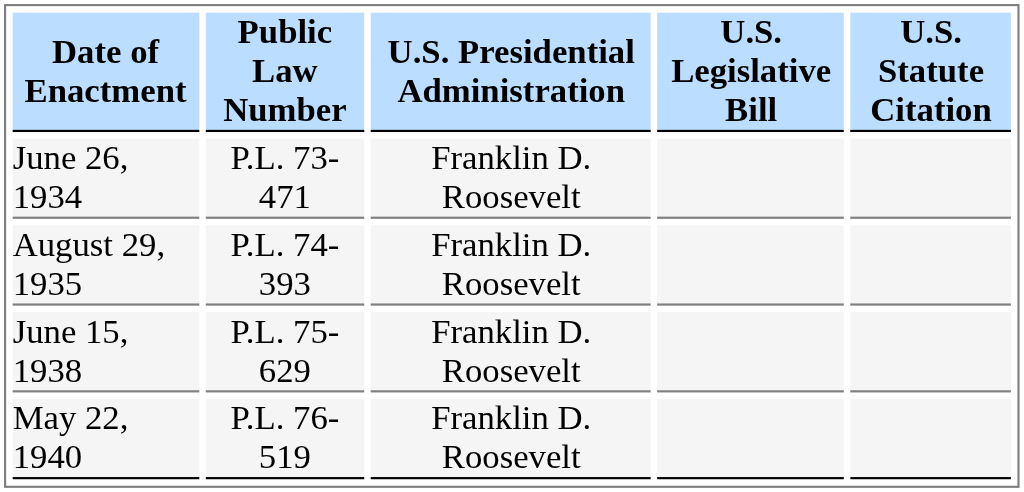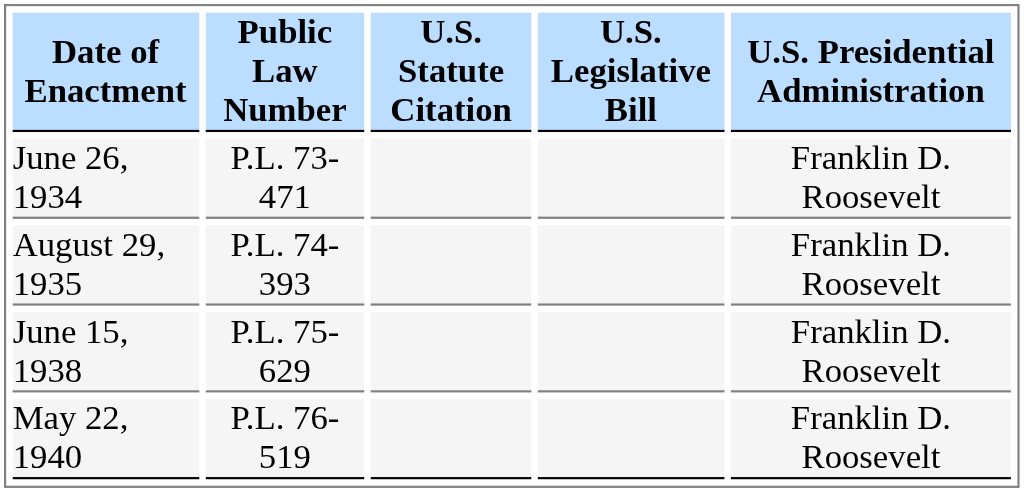columns swapped: U.S. Statute Citation <-> U.S. Presidential Administration
